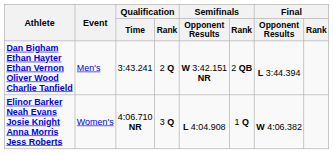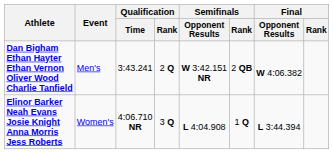row 3 | Final / Opponent Results: L 3:44.394 -> W 4:06.382
row 4 | Final / Opponent Results: W 4:06.382 -> L 3:44.394
